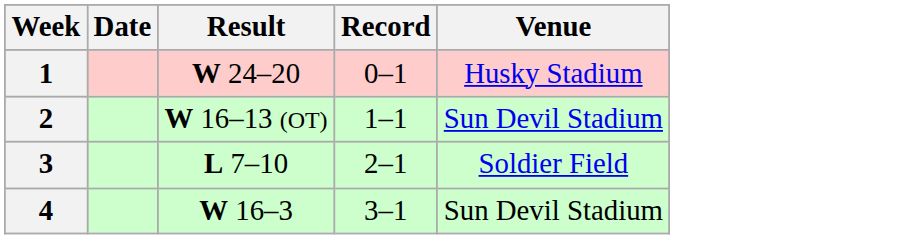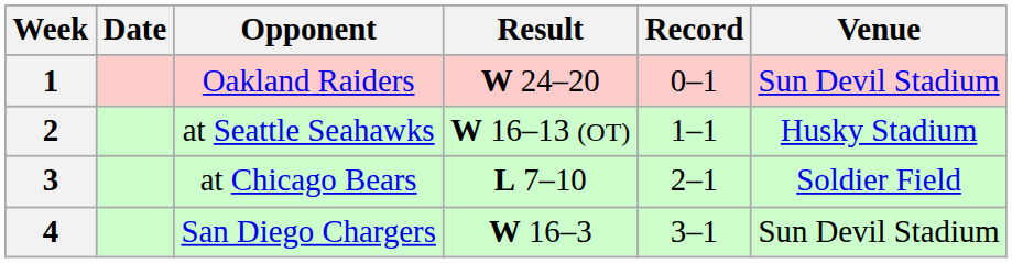+ column: Opponent | Oakland Raiders | at Seattle Seahawks | at Chicago Bears | San Diego Chargers
1 | Venue: Husky Stadium -> Sun Devil Stadium
2 | Venue: Sun Devil Stadium -> Husky Stadium
